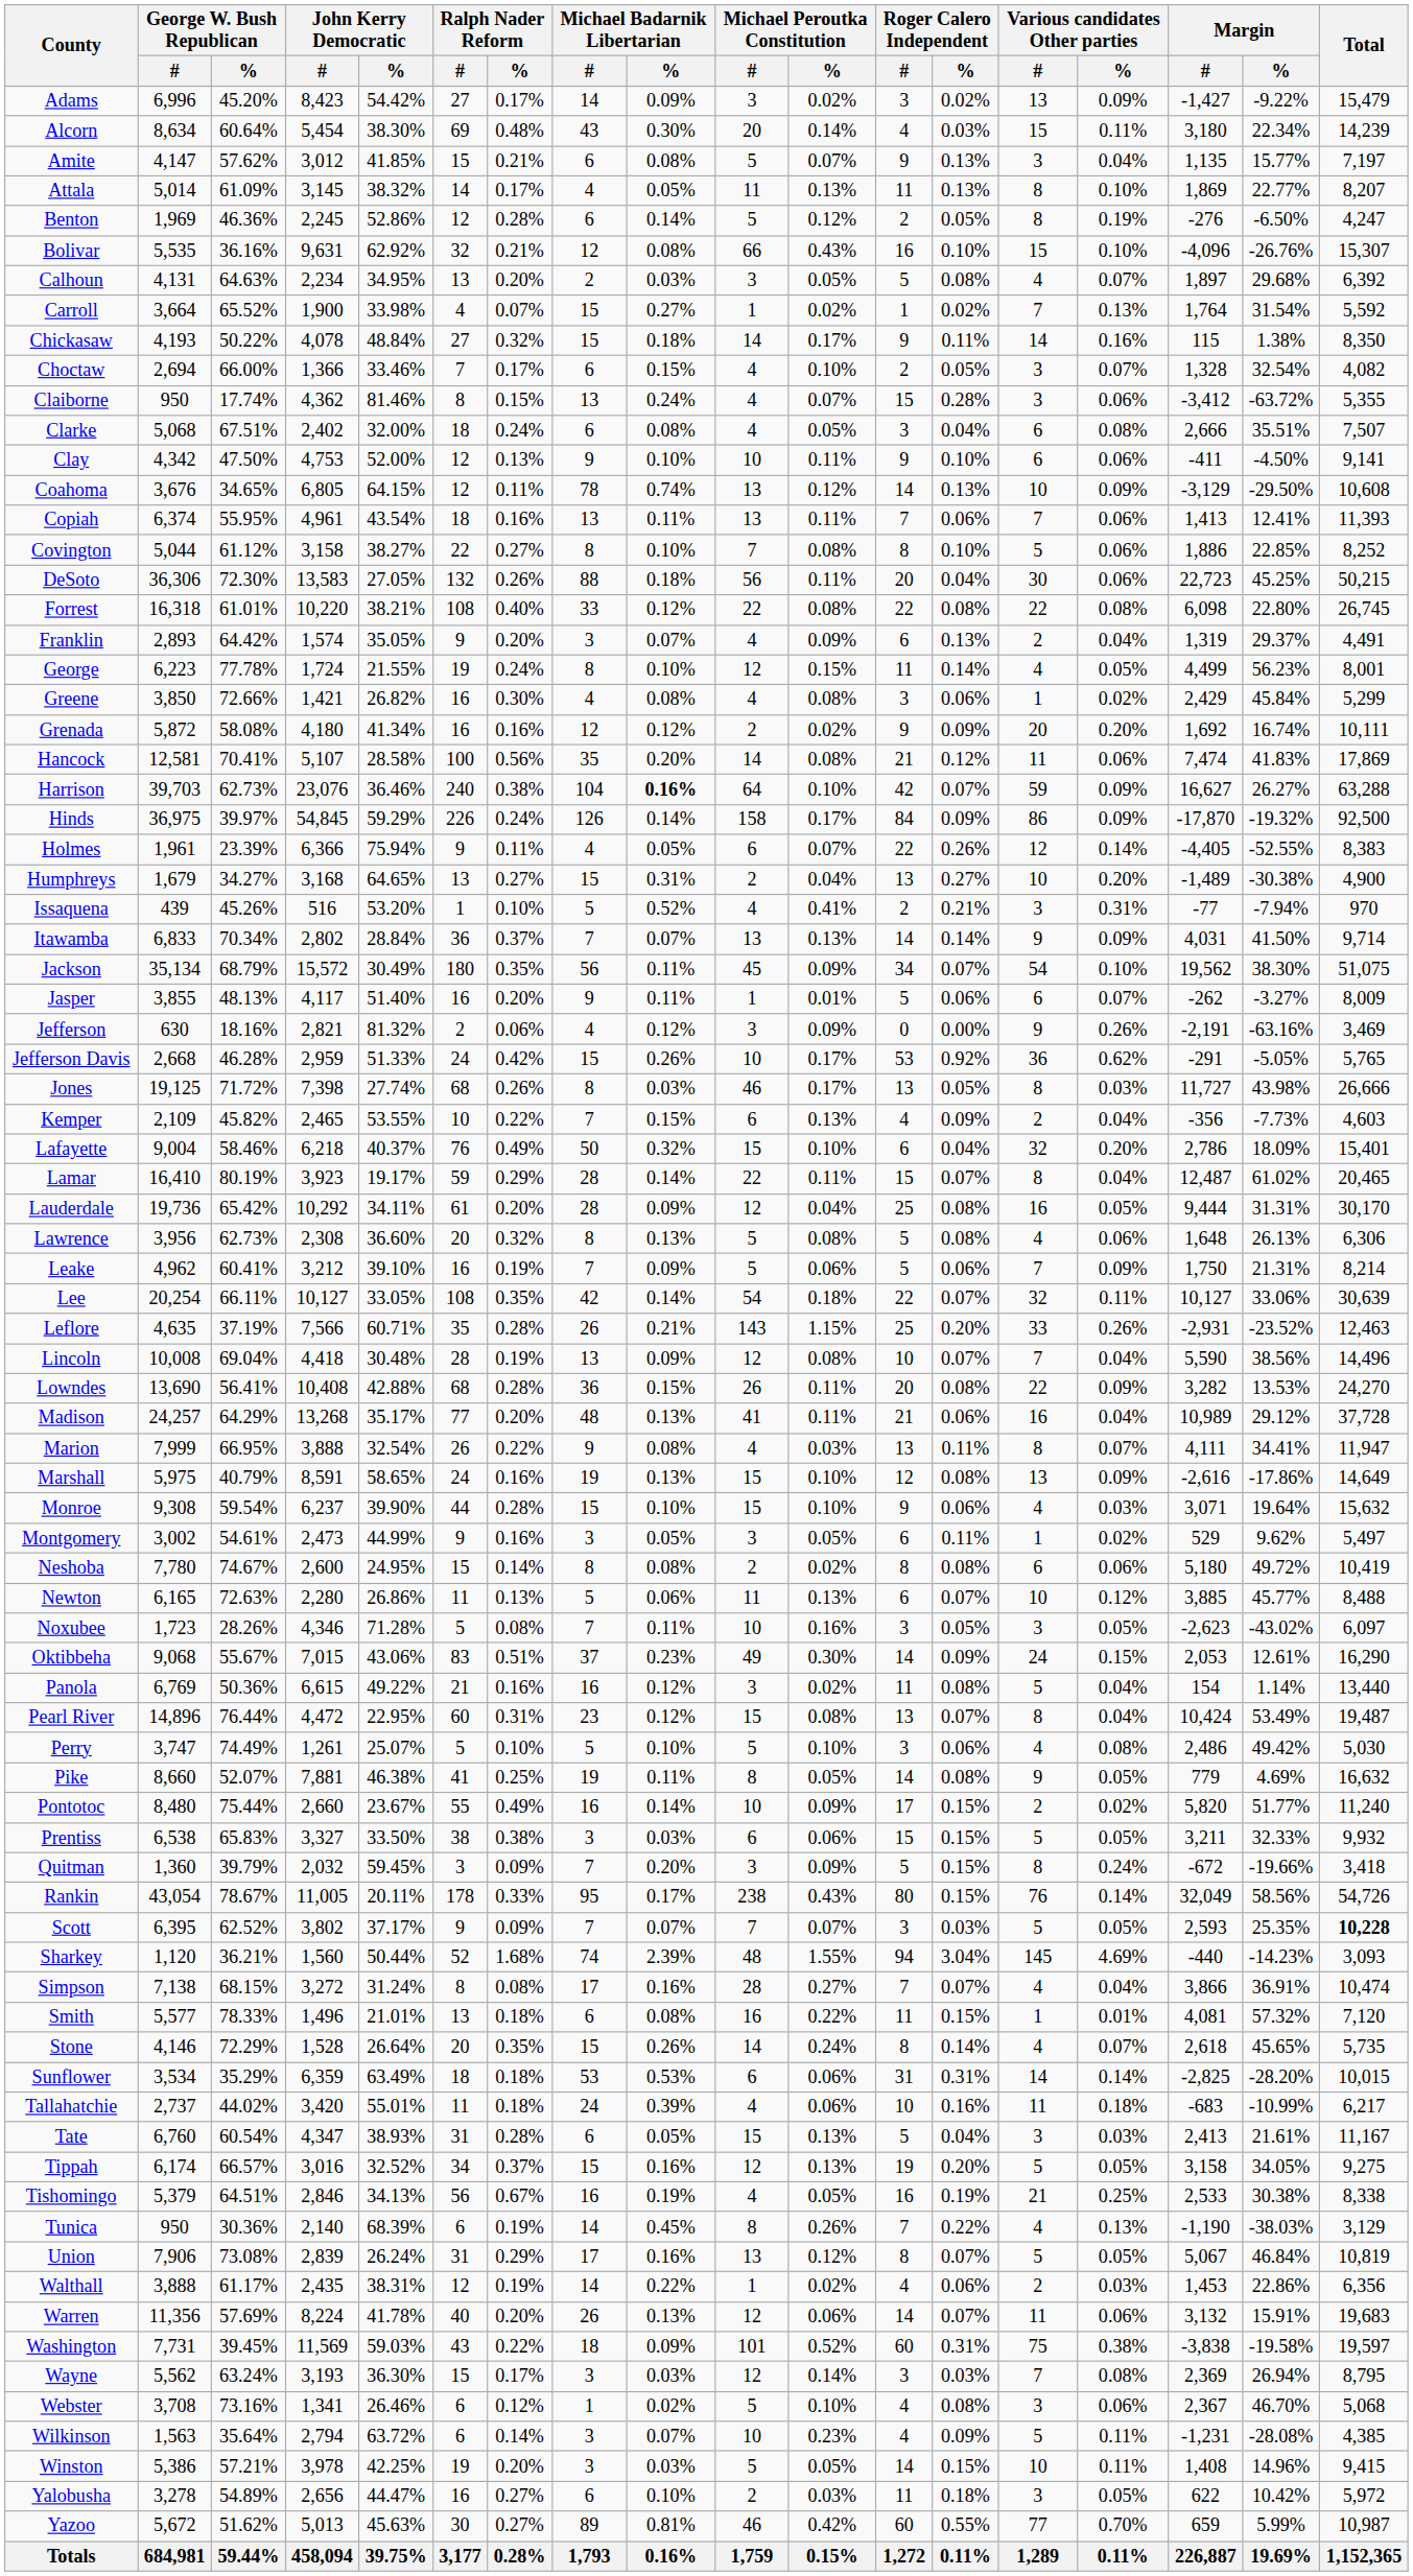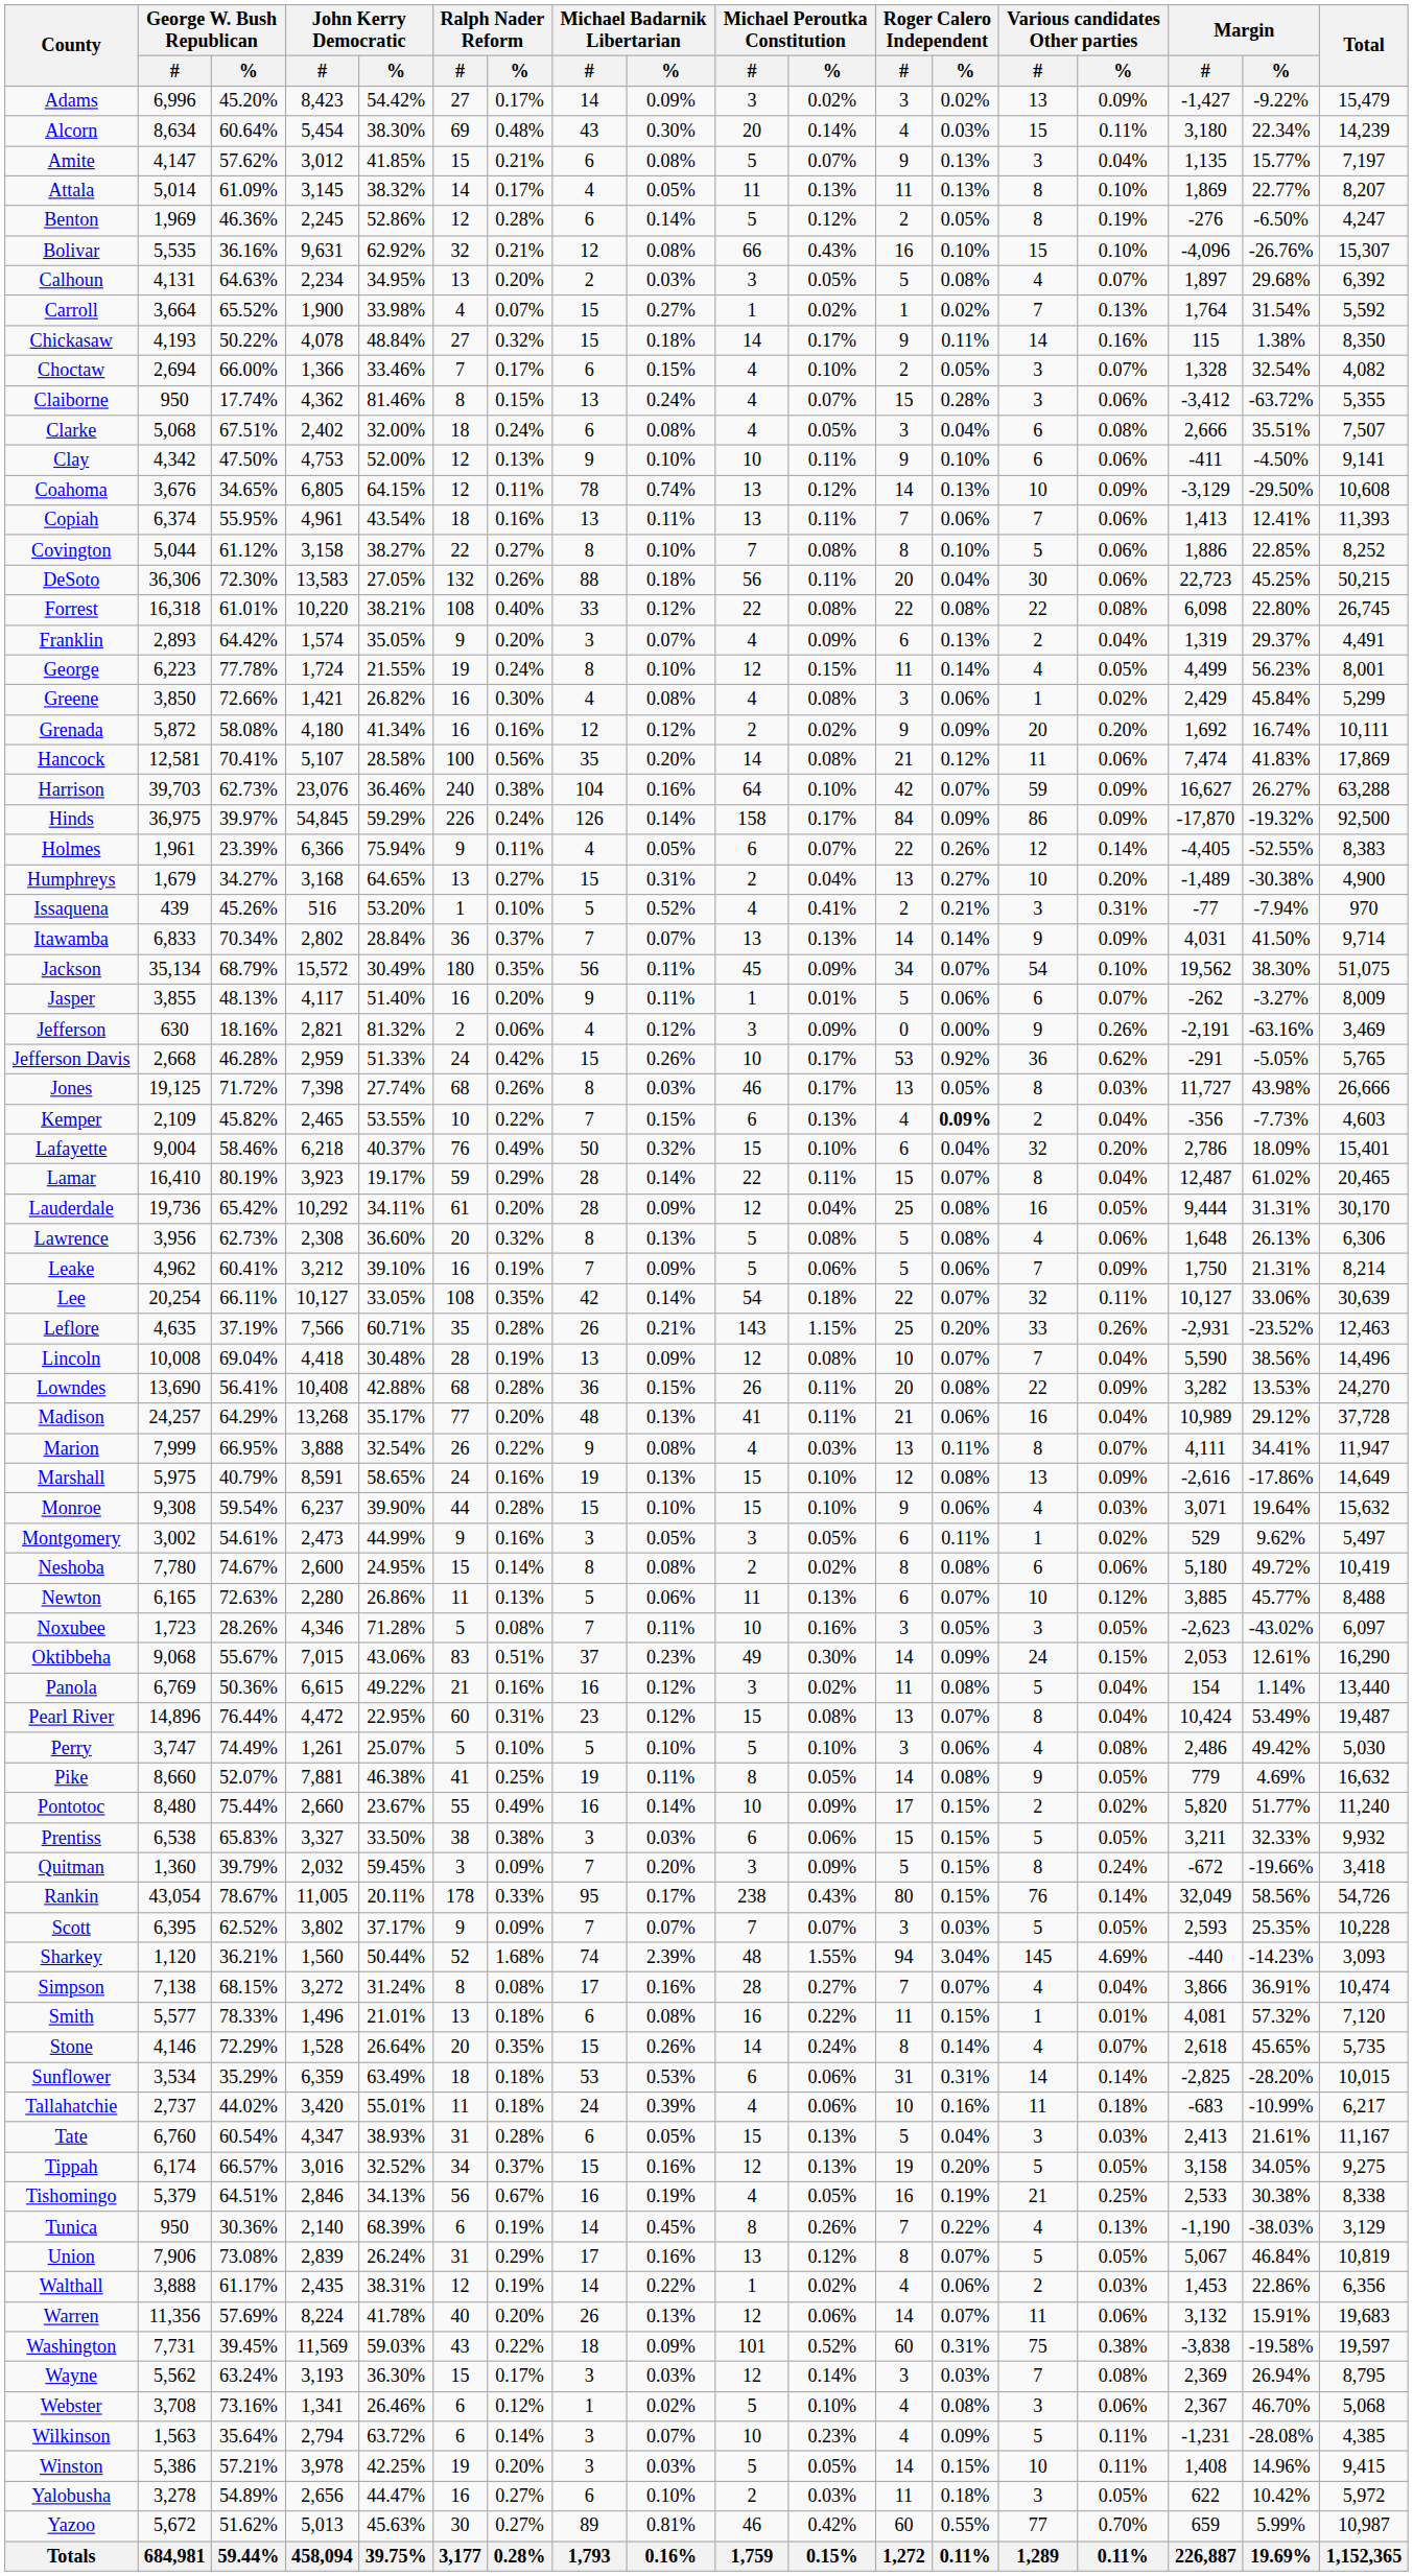Harrison | Michael Badarnik Libertarian / %: bold -> normal
Kemper | Roger Calero Independent / %: normal -> bold
Scott | Total: bold -> normal
